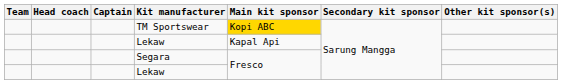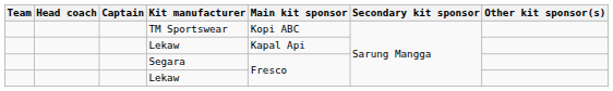TM Sportswear | Main kit sponsor: gold background -> no background
